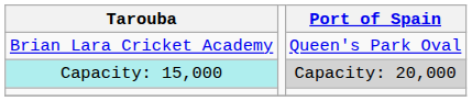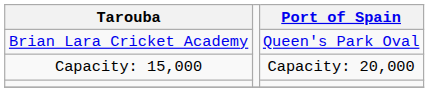Capacity: 15,000 | Tarouba: paleturquoise background -> no background
Capacity: 15,000 | Port of Spain: lightgrey background -> no background
